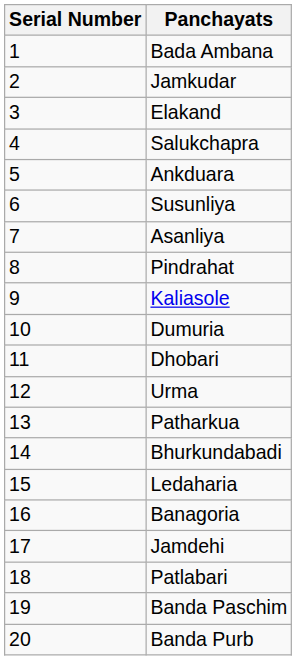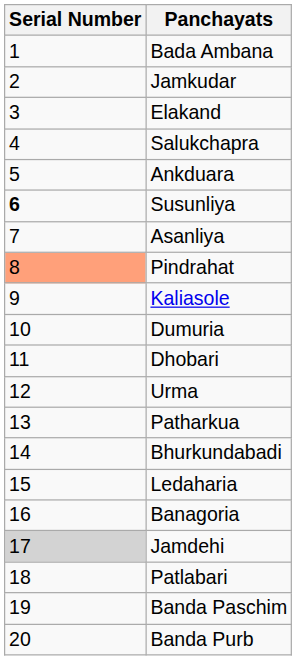Susunliya | Serial Number: normal -> bold
Pindrahat | Serial Number: no background -> lightsalmon background
Jamdehi | Serial Number: no background -> lightgrey background
